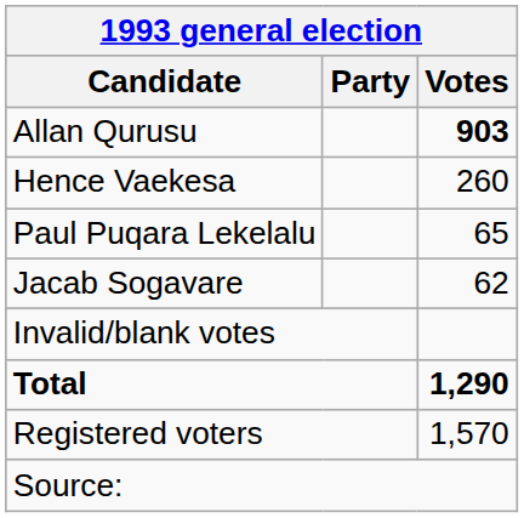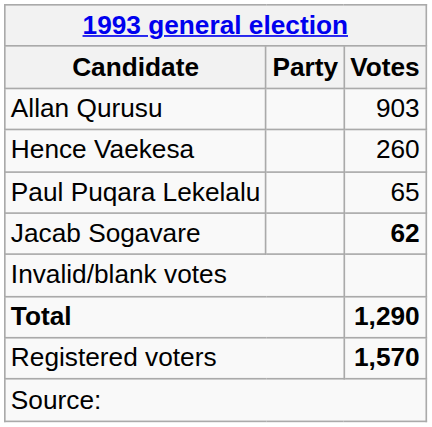Allan Qurusu | Votes: bold -> normal
Jacab Sogavare | Votes: normal -> bold
Registered voters | Votes: normal -> bold
